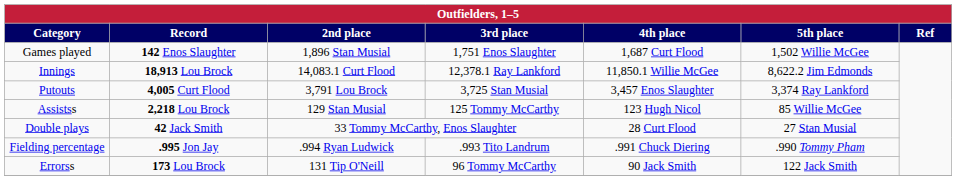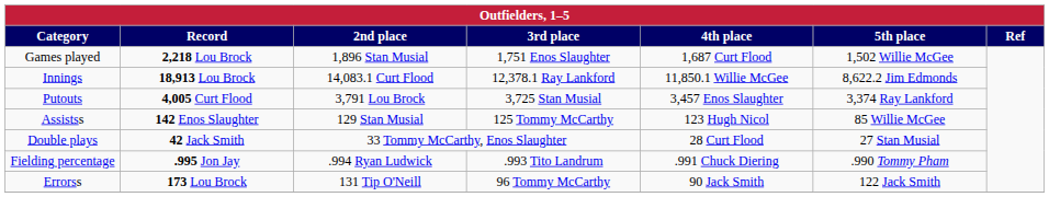Games played | Record: 142 Enos Slaughter -> 2,218 Lou Brock
Assistss | Record: 2,218 Lou Brock -> 142 Enos Slaughter
